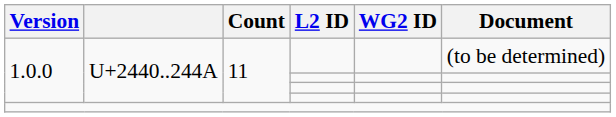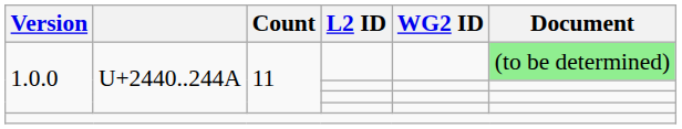row 2 | Document: no background -> lightgreen background
